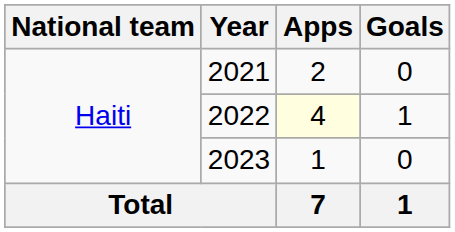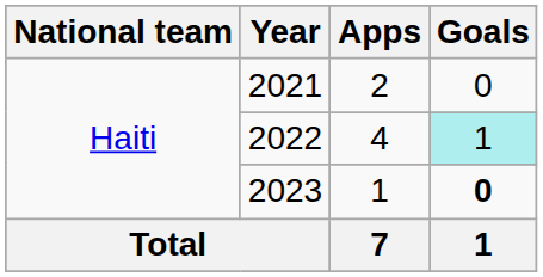2022 | Apps: lightyellow background -> no background
2022 | Goals: no background -> paleturquoise background
2023 | Goals: normal -> bold
